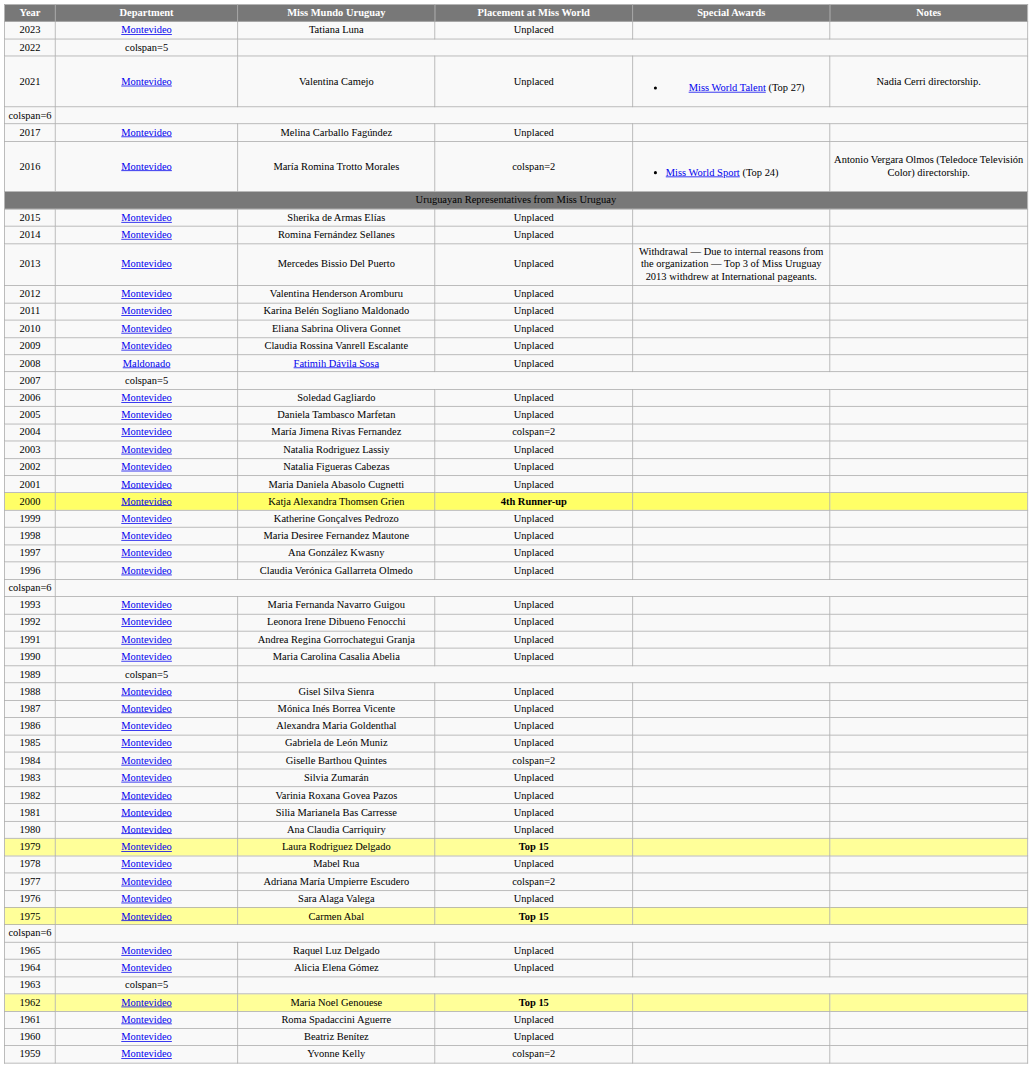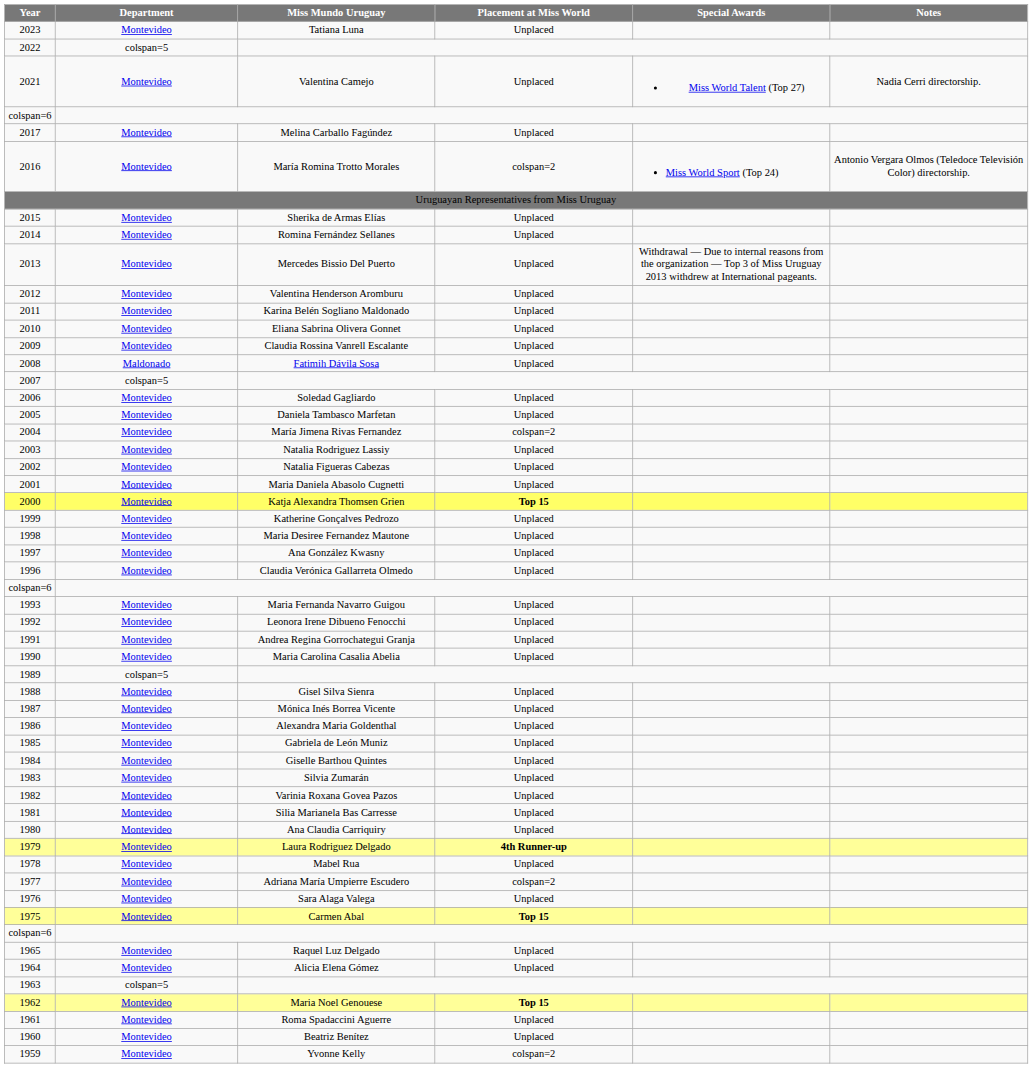2000 | Placement at Miss World: 4th Runner-up -> Top 15
1984 | Placement at Miss World: colspan=2 -> Unplaced
1979 | Placement at Miss World: Top 15 -> 4th Runner-up
